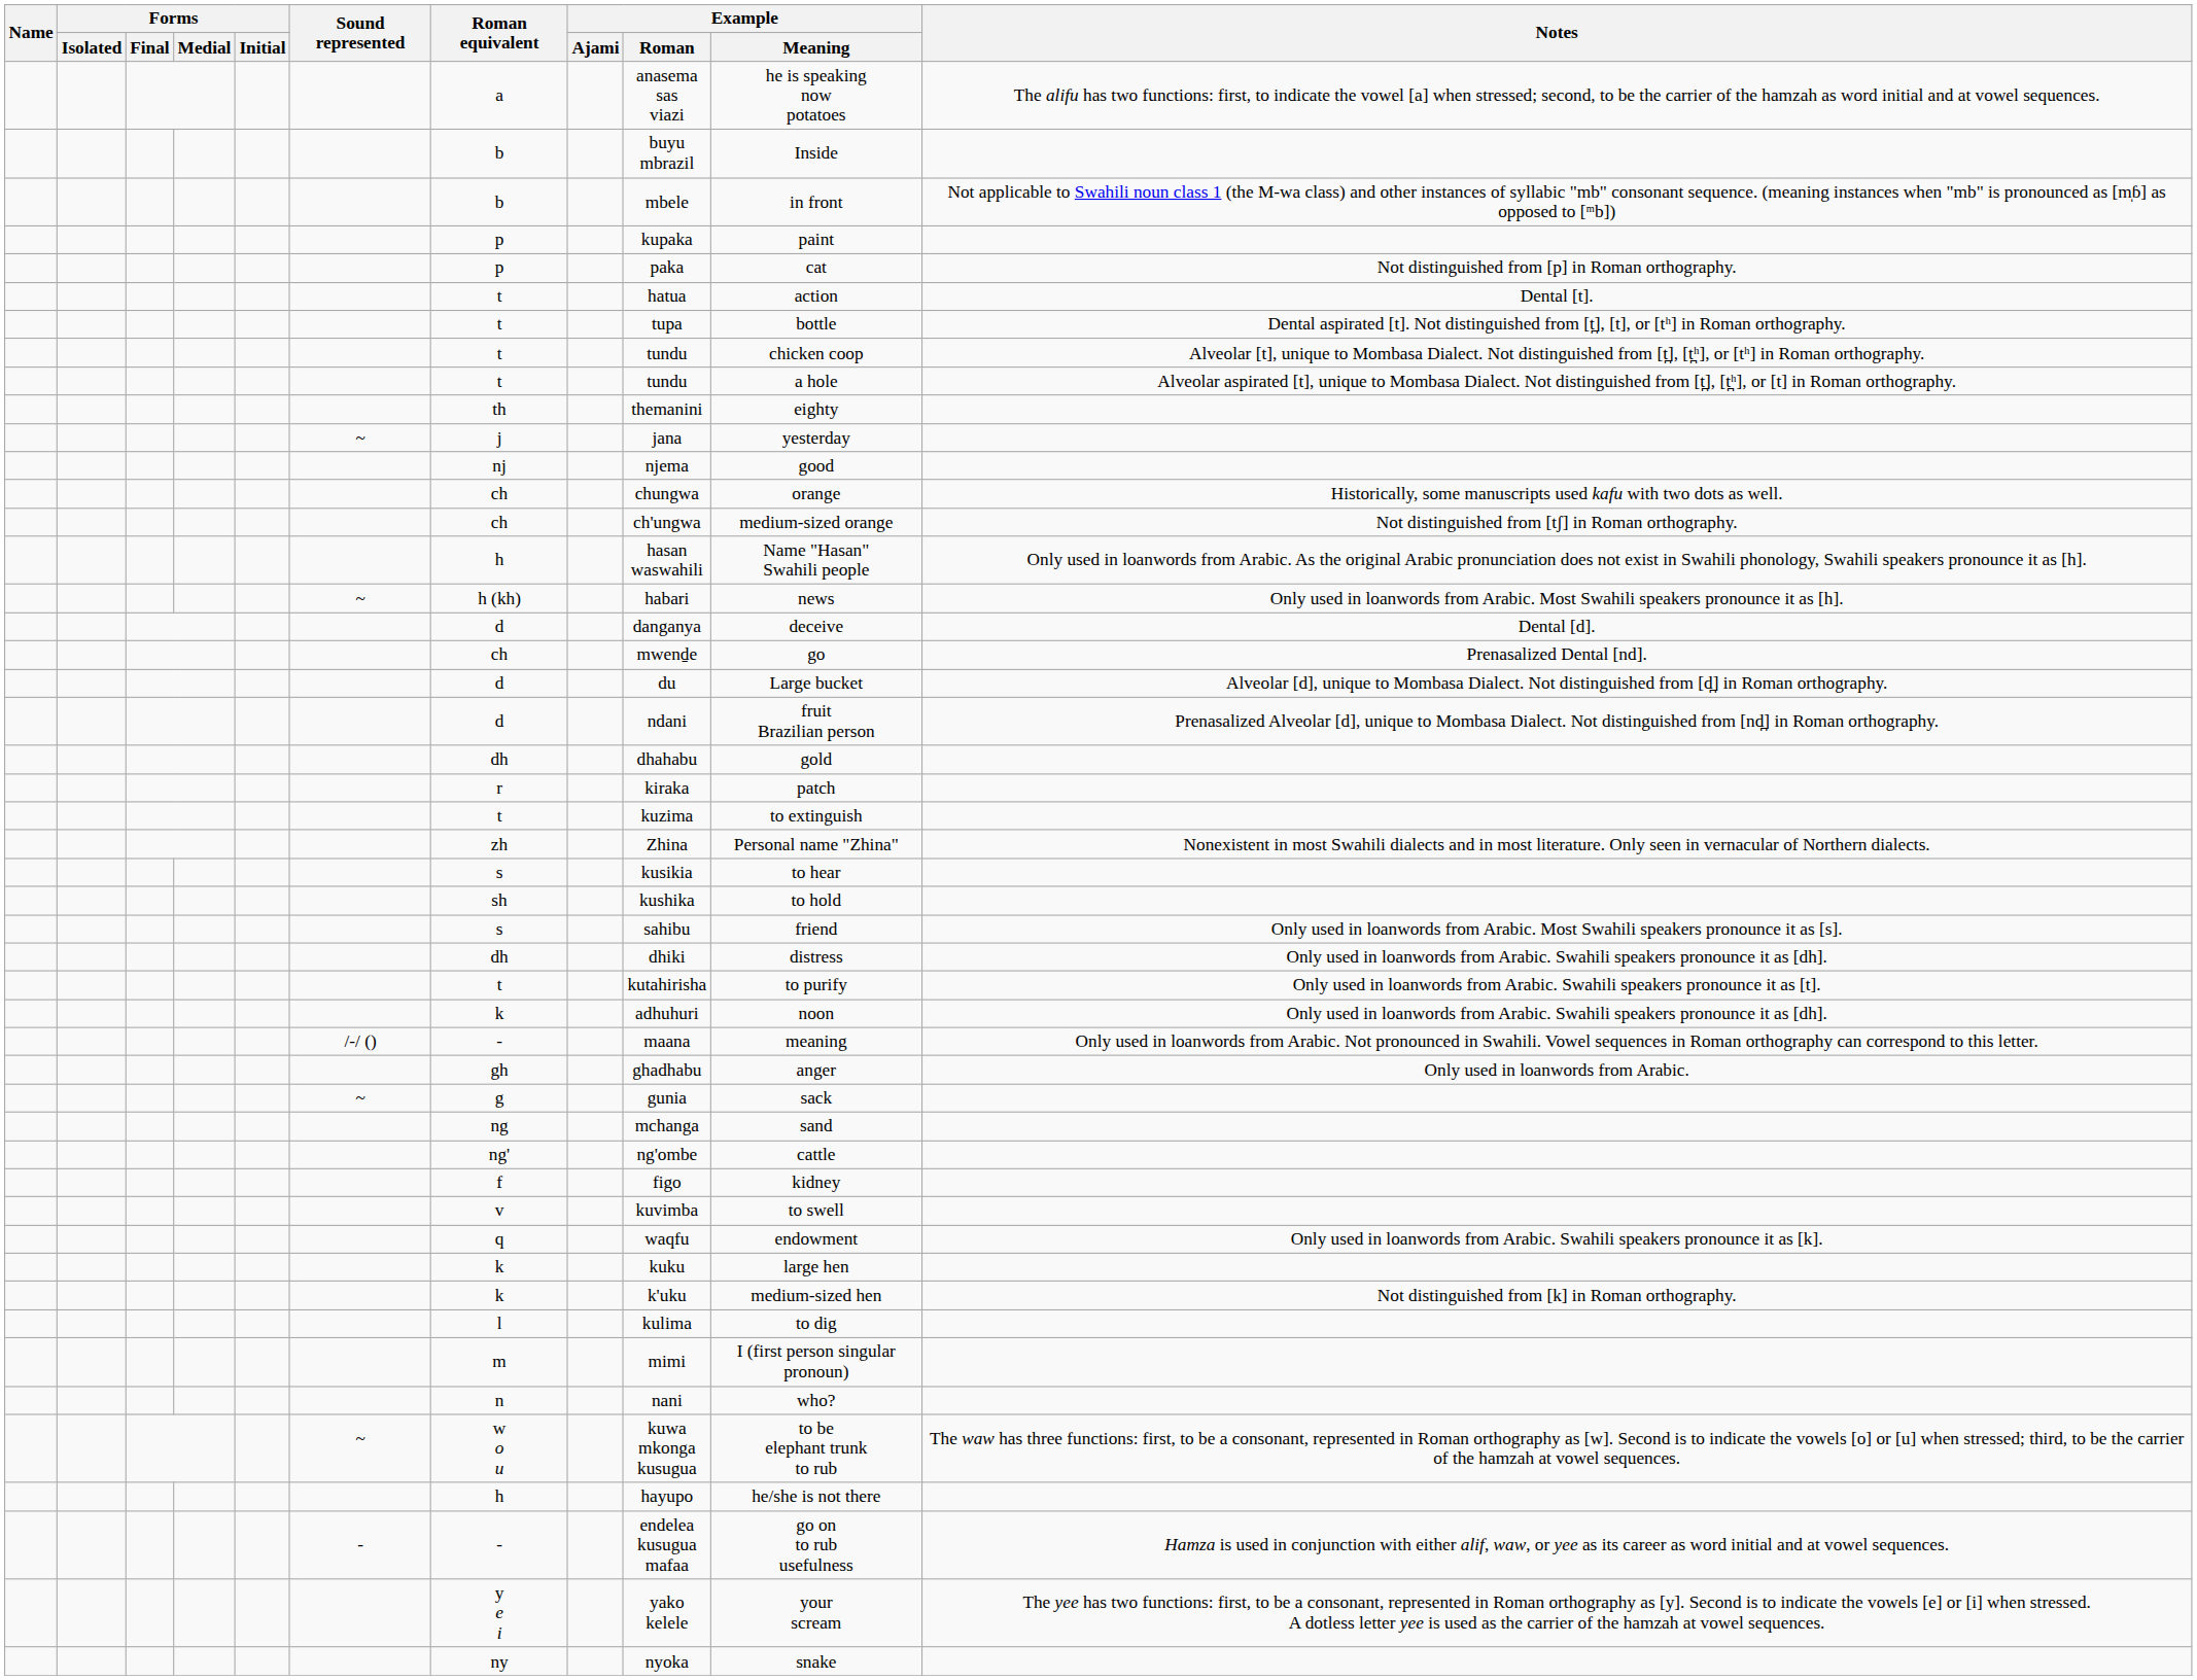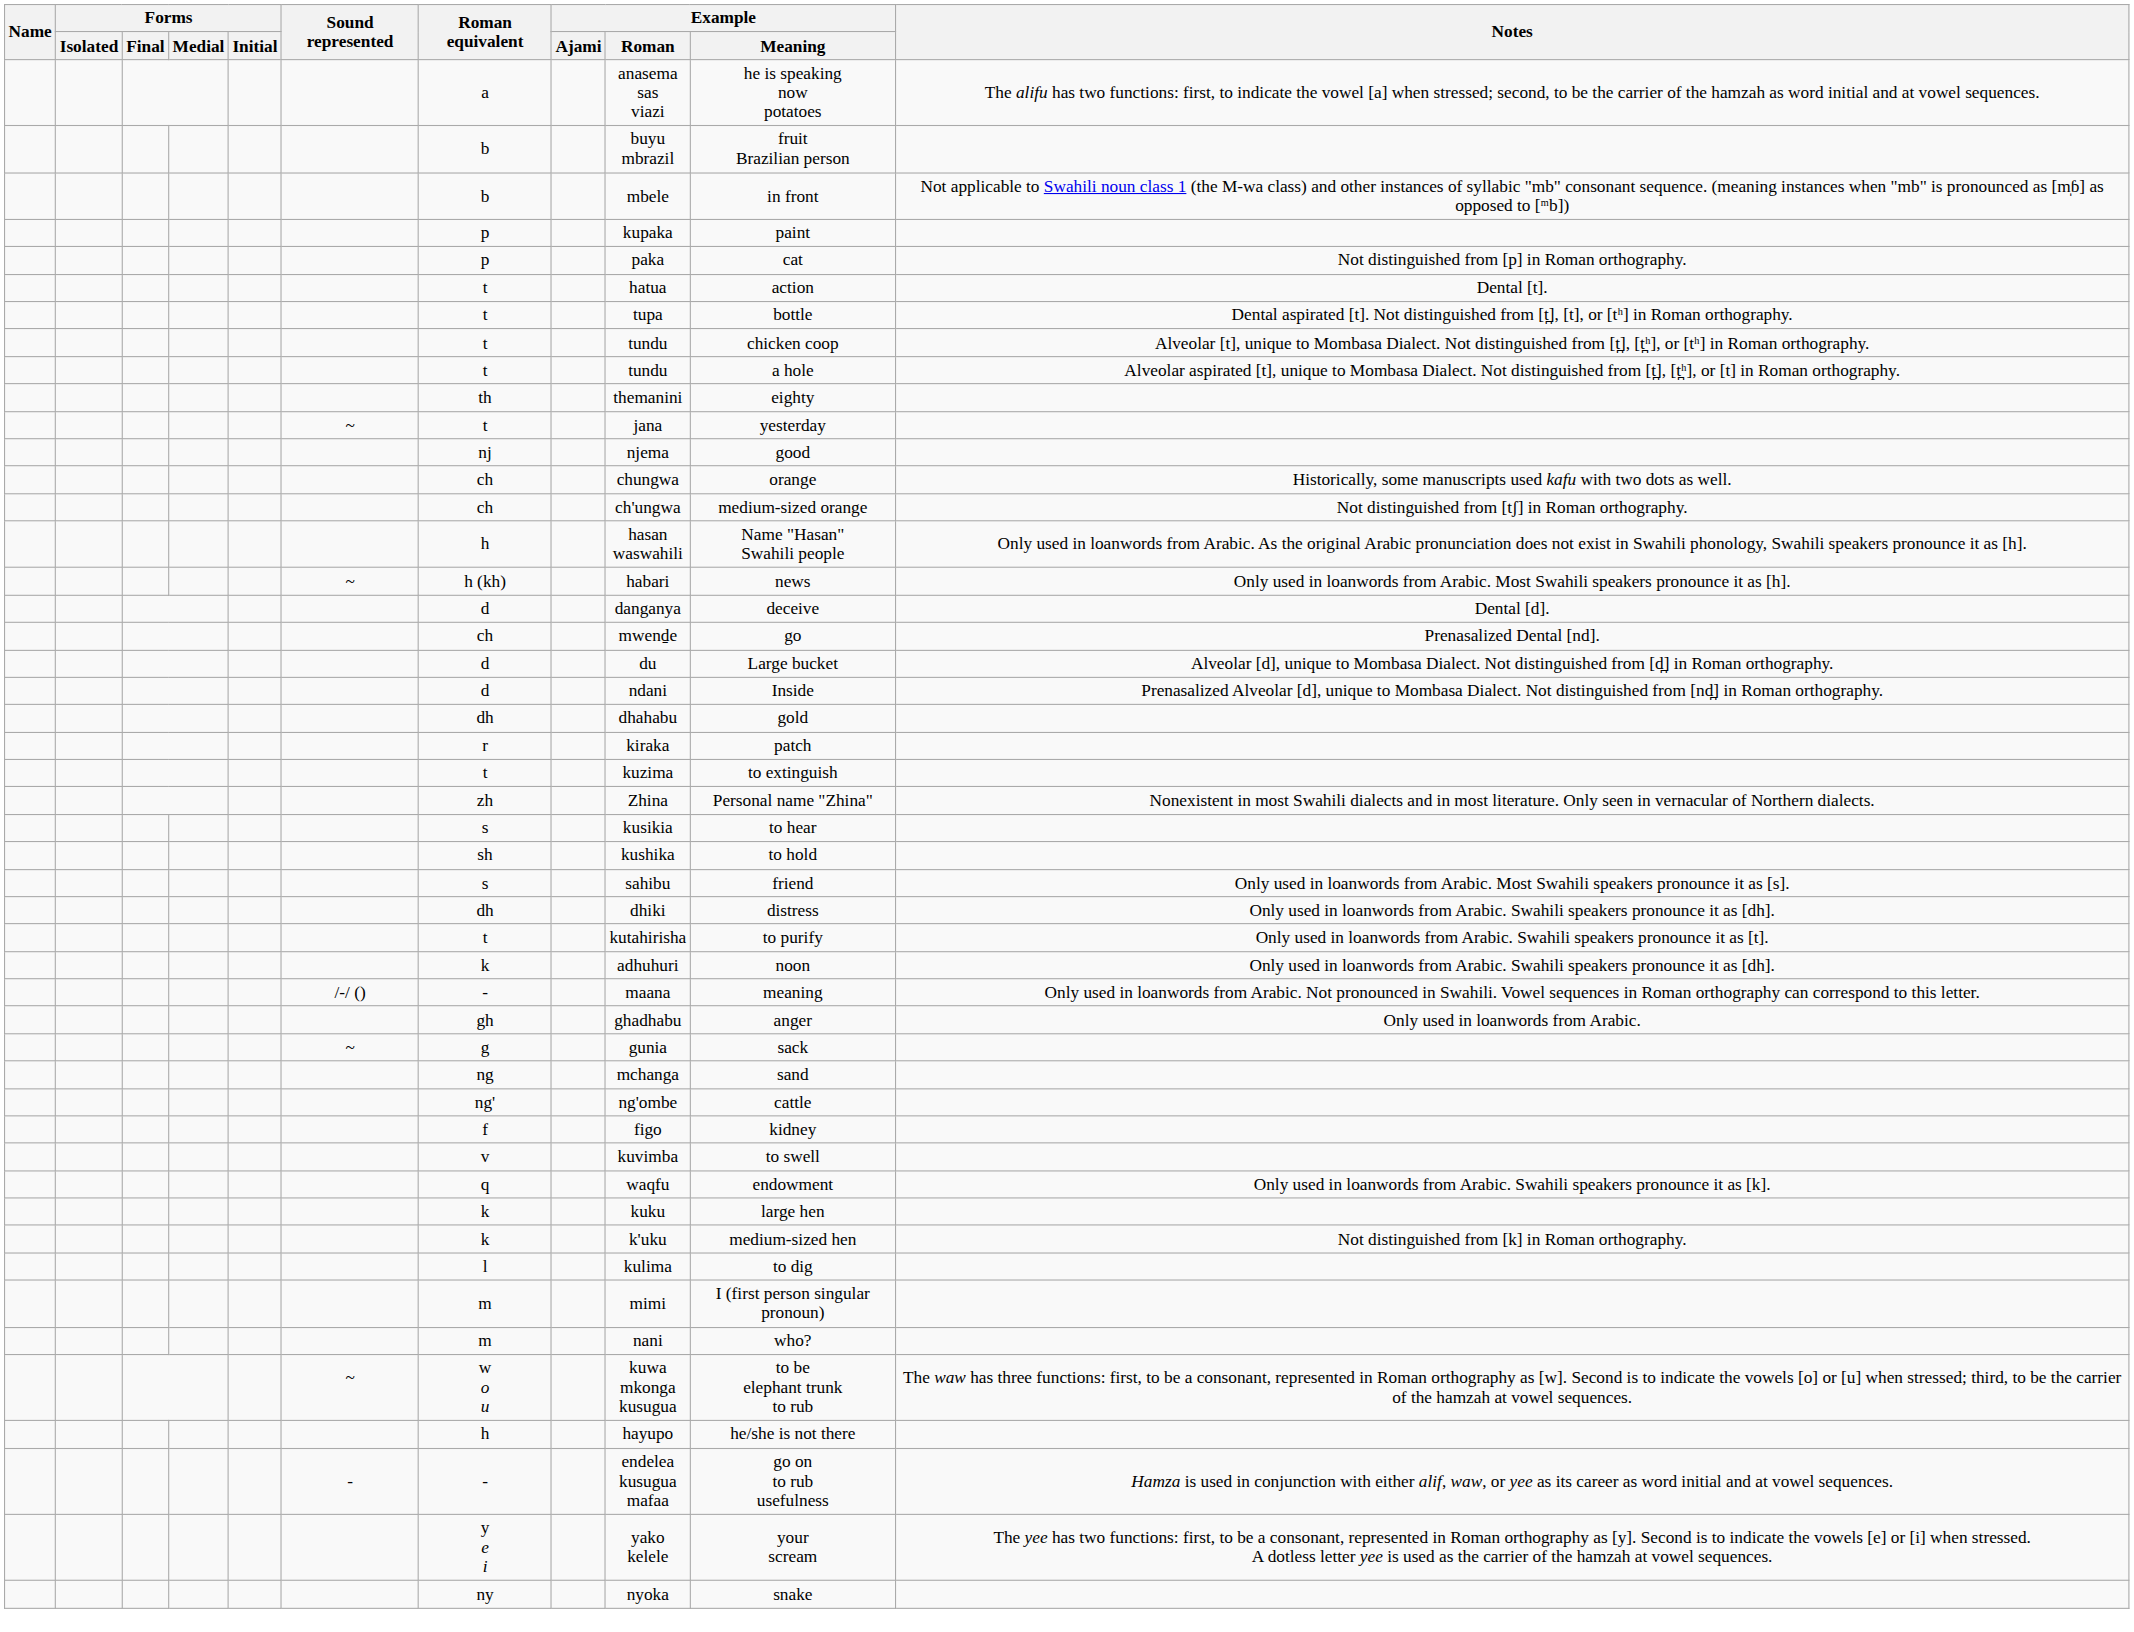row 4 | Example / Meaning: Inside -> fruit Brazilian person
row 13 | Roman equivalent: j -> t
row 22 | Example / Meaning: fruit Brazilian person -> Inside
row 45 | Roman equivalent: n -> m
